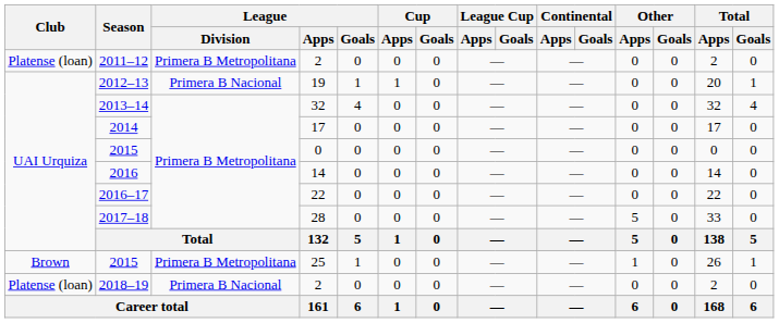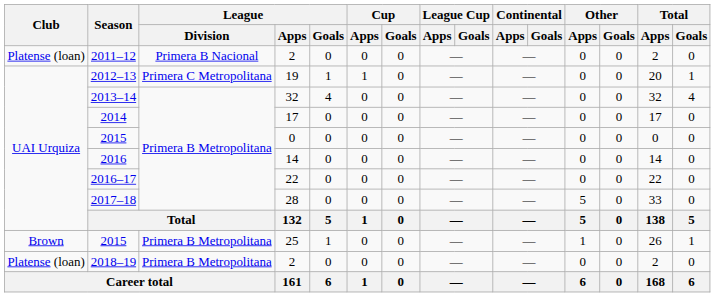2011–12 | League / Division: Primera B Metropolitana -> Primera B Nacional
2012–13 | League / Division: Primera B Nacional -> Primera C Metropolitana
2018–19 | League / Division: Primera B Nacional -> Primera B Metropolitana
